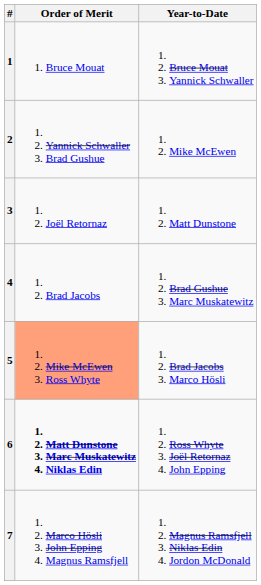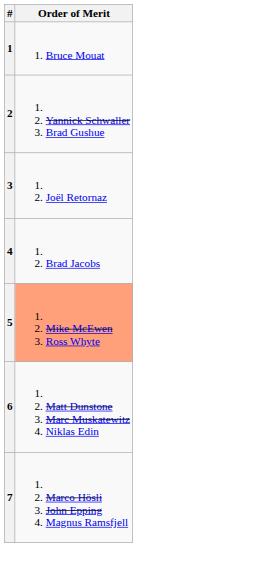- column: Year-to-Date | Bruce Mouat Yannick Schwaller | Mike McEwen | Matt Dunstone | Brad Gushue Marc Muskatewitz | Brad Jacobs Marco Hösli | Ross Whyte Joël Retornaz John Epping | Magnus Ramsfjell Niklas Edin Jordon McDonald
6 | Order of Merit: bold -> normal
